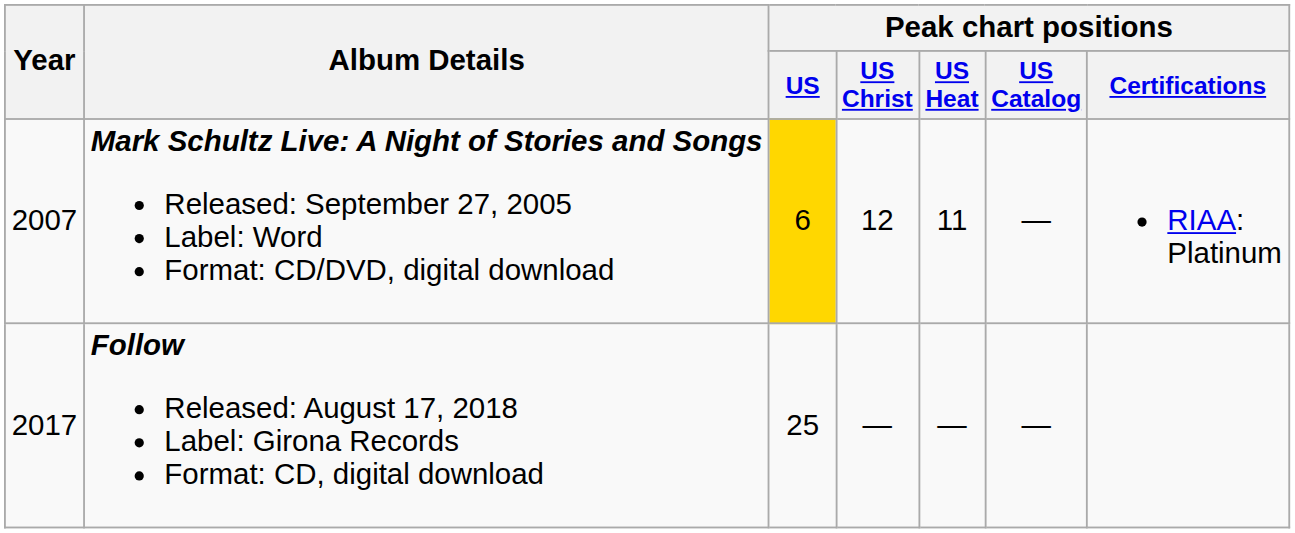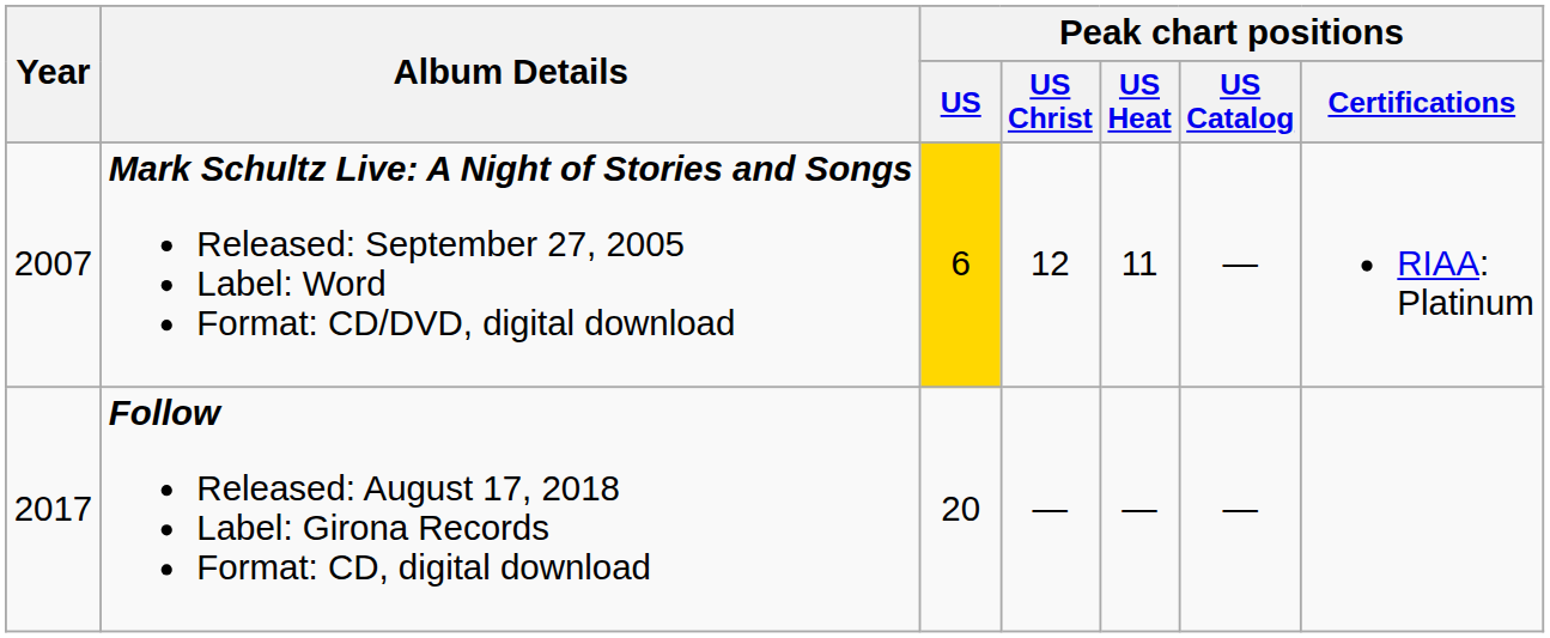row 4 | Peak chart positions / US: 25 -> 20
